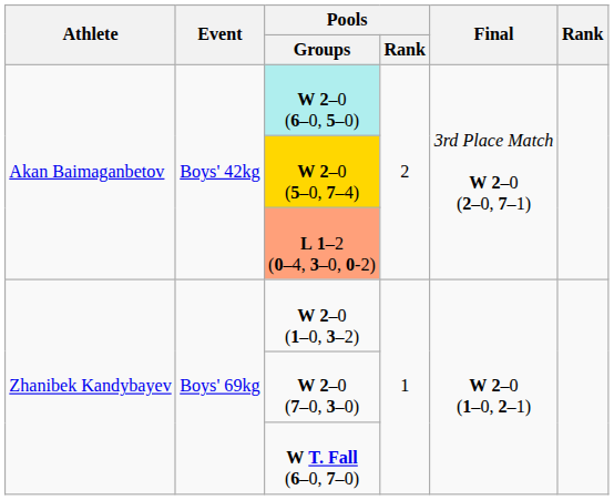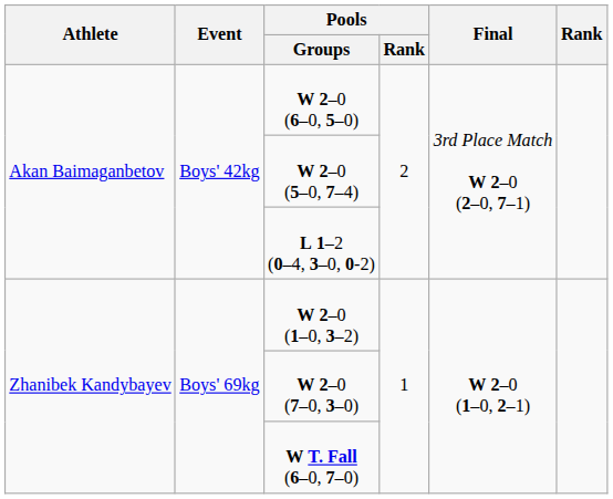W 2–0 (6–0, 5–0) | Pools / Groups: paleturquoise background -> no background
W 2–0 (5–0, 7–4) | Pools / Groups: gold background -> no background
L 1–2 (0–4, 3–0, 0-2) | Pools / Groups: lightsalmon background -> no background
